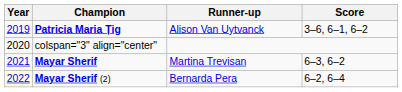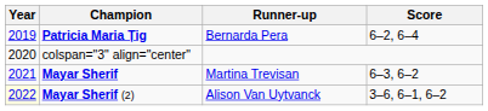Patricia Maria Țig | Runner-up: Alison Van Uytvanck -> Bernarda Pera
Patricia Maria Țig | Score: 3–6, 6–1, 6–2 -> 6–2, 6–4
Mayar Sherif (2) | Runner-up: Bernarda Pera -> Alison Van Uytvanck
Mayar Sherif (2) | Score: 6–2, 6–4 -> 3–6, 6–1, 6–2
